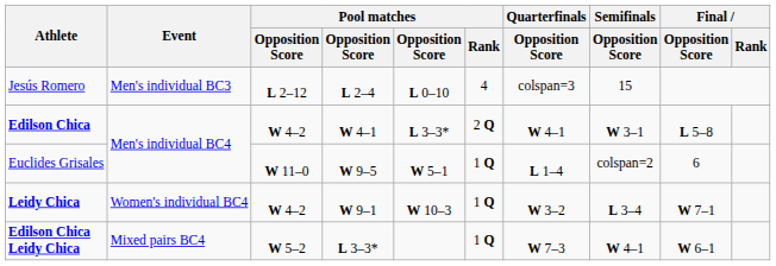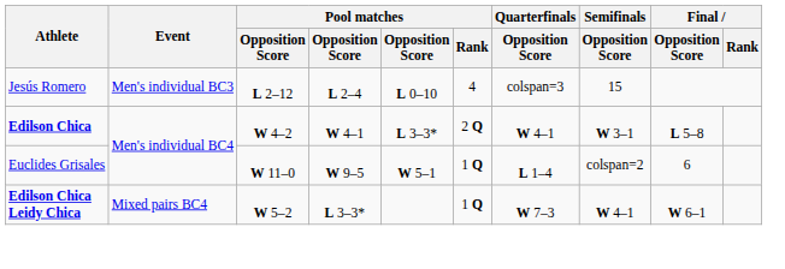- row: Leidy Chica | Women's individual BC4 | W 4–2 | W 9–1 | W 10–3 | 1 Q | W 3–2 | L 3–4 | W 7–1
